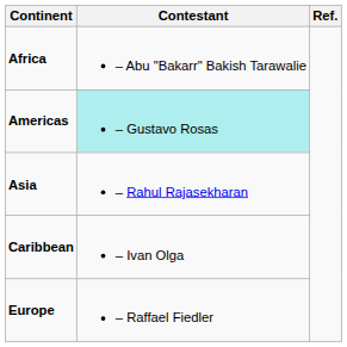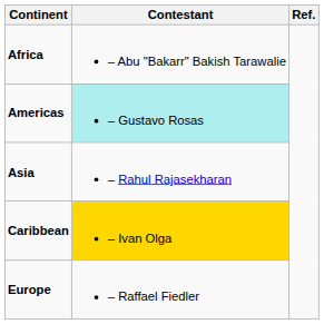Caribbean | Contestant: no background -> gold background
